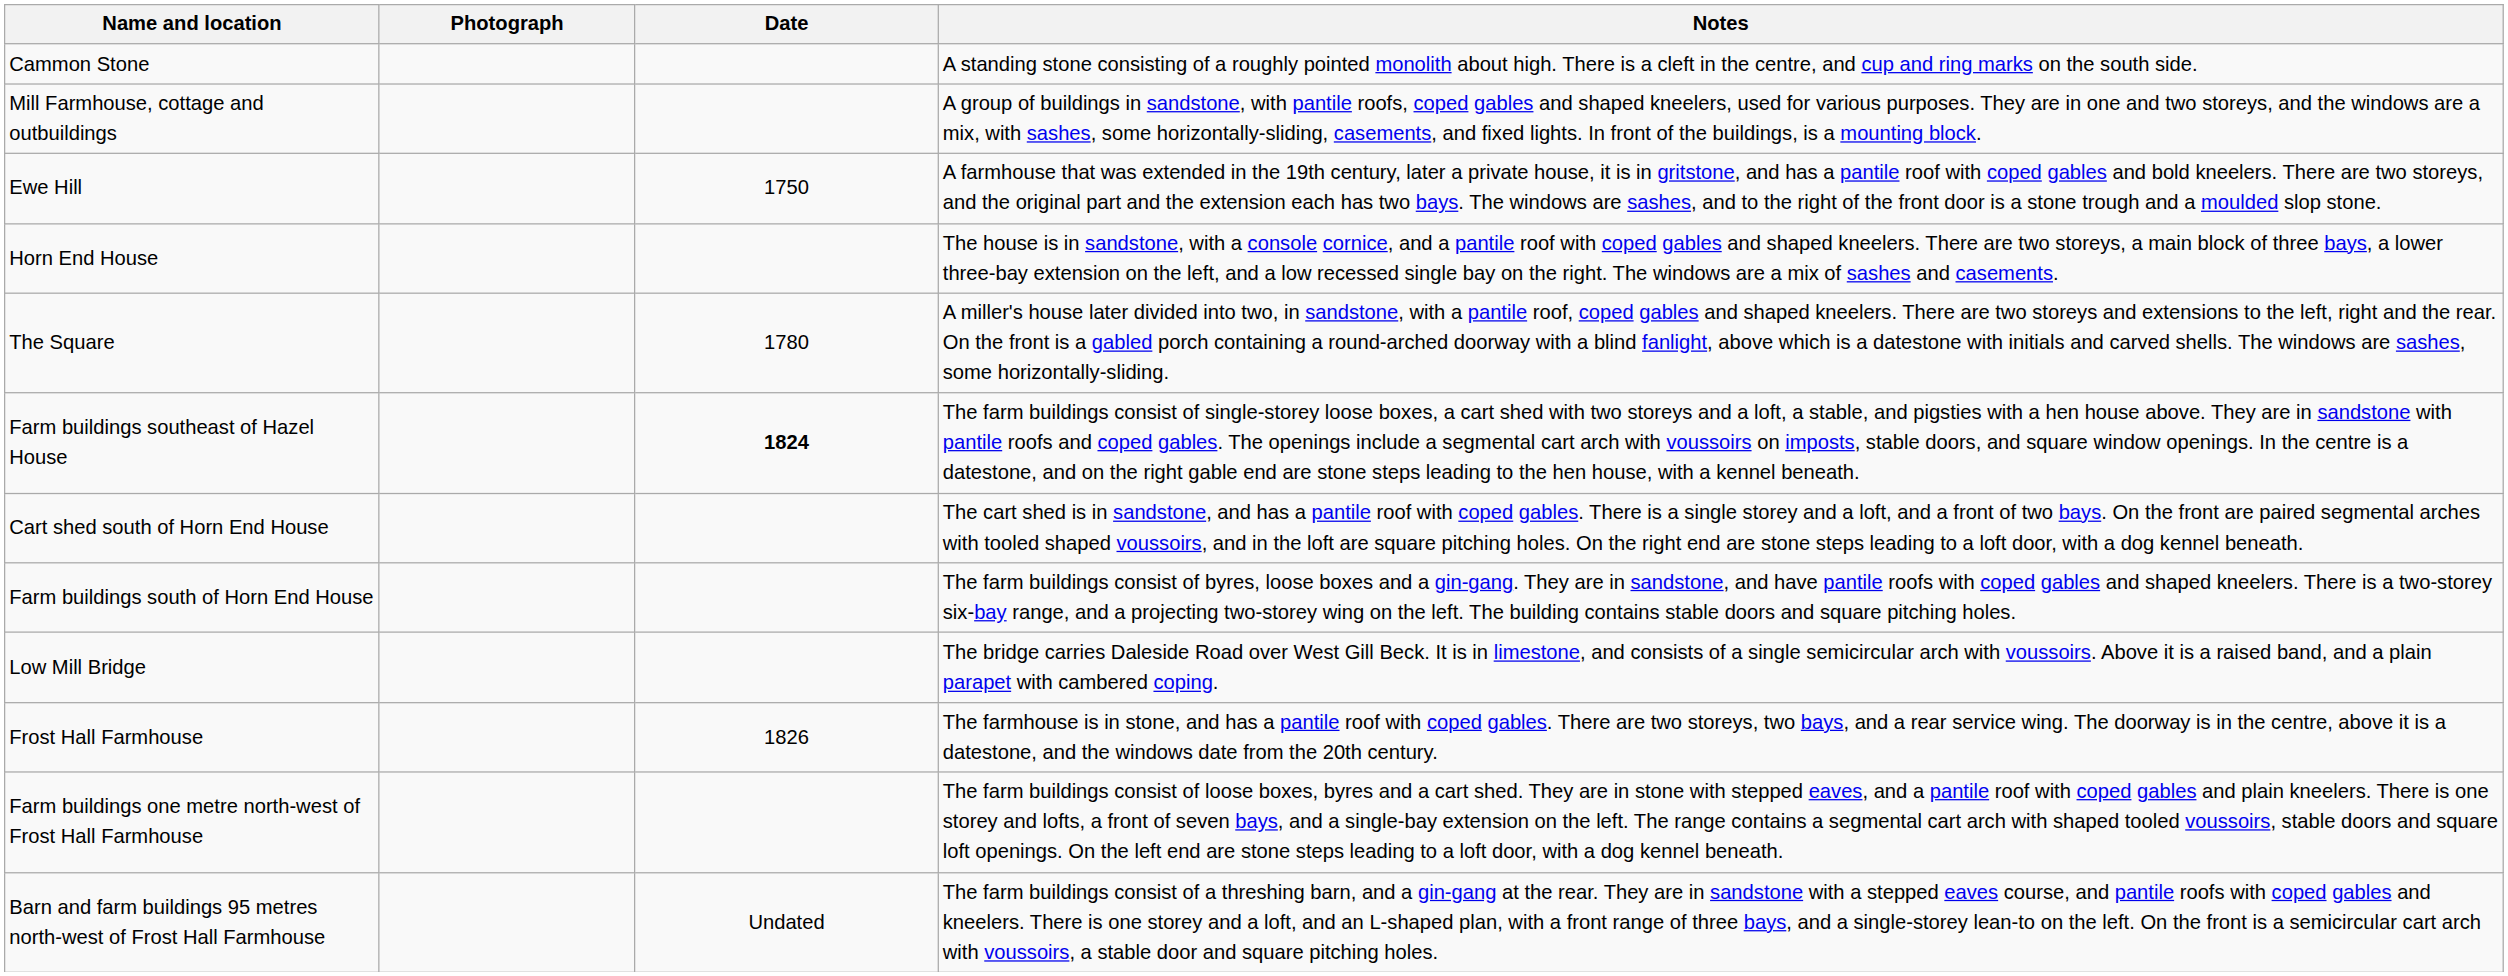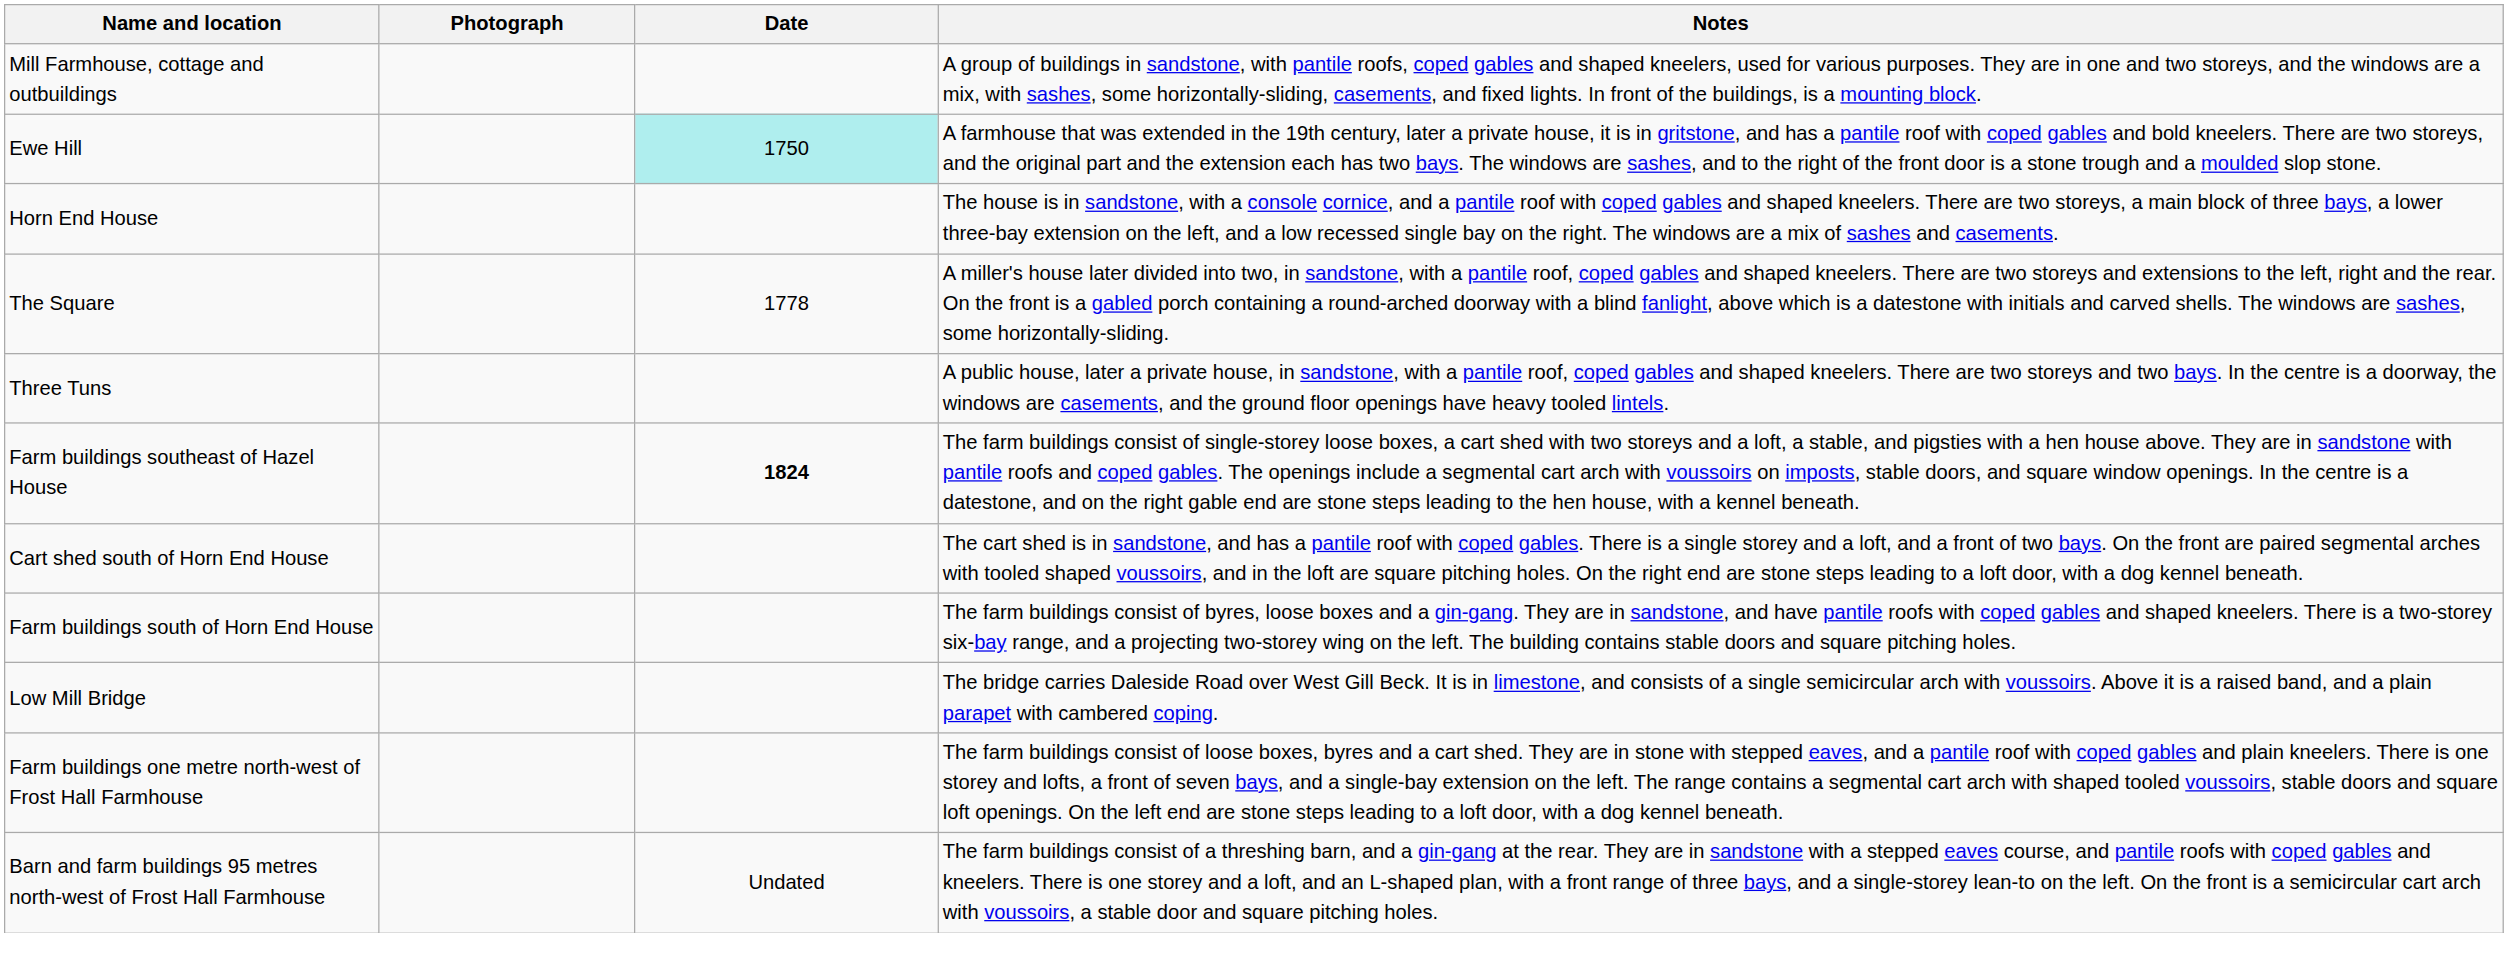- row: Cammon Stone | A standing stone consisting of a roughly pointed monolith about high. There is a cleft in the centre, and cup and ring marks on the south side.
Ewe Hill | Date: no background -> paleturquoise background
The Square | Date: 1780 -> 1778
+ row: Three Tuns | A public house, later a private house, in sandstone, with a pantile roof, coped gables and shaped kneelers. There are two storeys and two bays. In the centre is a doorway, the windows are casements, and the ground floor openings have heavy tooled lintels.
- row: Frost Hall Farmhouse | 1826 | The farmhouse is in stone, and has a pantile roof with coped gables. There are two storeys, two bays, and a rear service wing. The doorway is in the centre, above it is a datestone, and the windows date from the 20th century.
